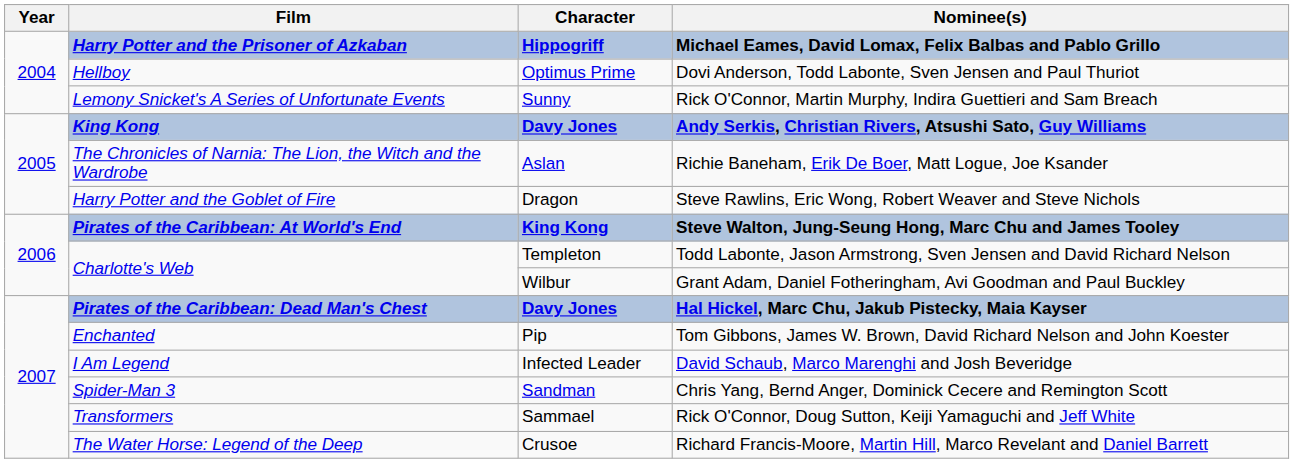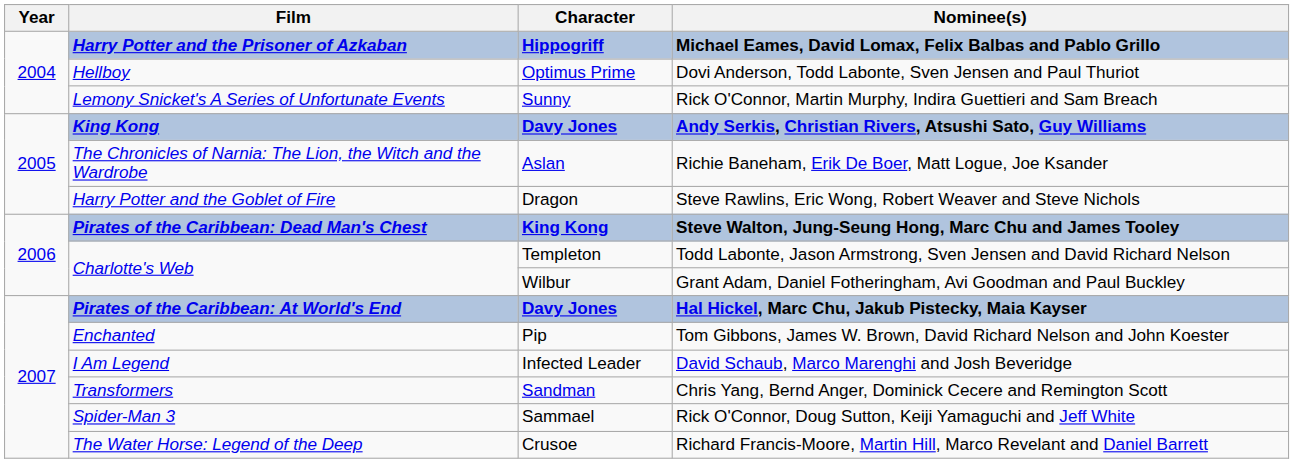Steve Walton, Jung-Seung Hong, Marc Chu and James Tooley | Film: Pirates of the Caribbean: At World's End -> Pirates of the Caribbean: Dead Man's Chest
Hal Hickel, Marc Chu, Jakub Pistecky, Maia Kayser | Film: Pirates of the Caribbean: Dead Man's Chest -> Pirates of the Caribbean: At World's End
Chris Yang, Bernd Anger, Dominick Cecere and Remington Scott | Film: Spider-Man 3 -> Transformers
Rick O'Connor, Doug Sutton, Keiji Yamaguchi and Jeff White | Film: Transformers -> Spider-Man 3
